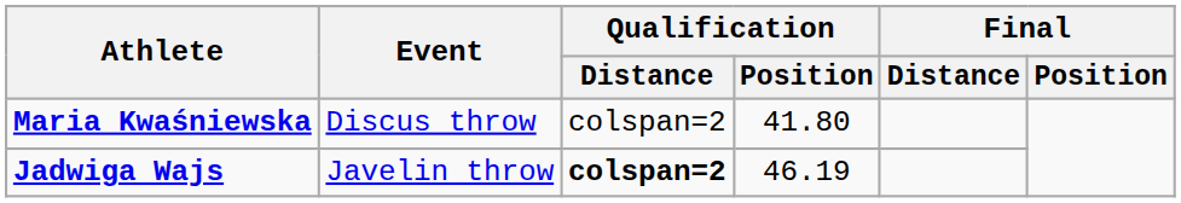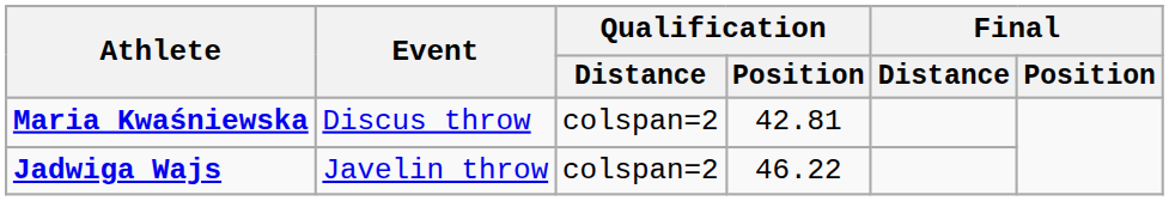Maria Kwaśniewska | Qualification / Position: 41.80 -> 42.81
Jadwiga Wajs | Qualification / Distance: bold -> normal
Jadwiga Wajs | Qualification / Position: 46.19 -> 46.22
